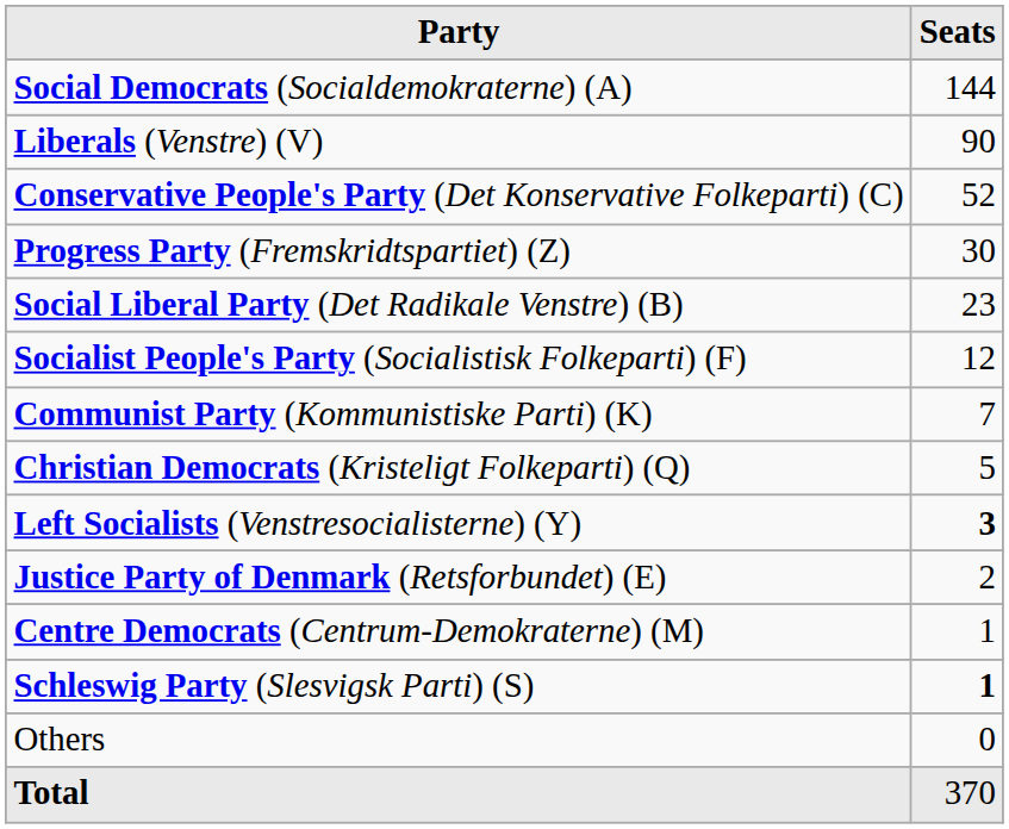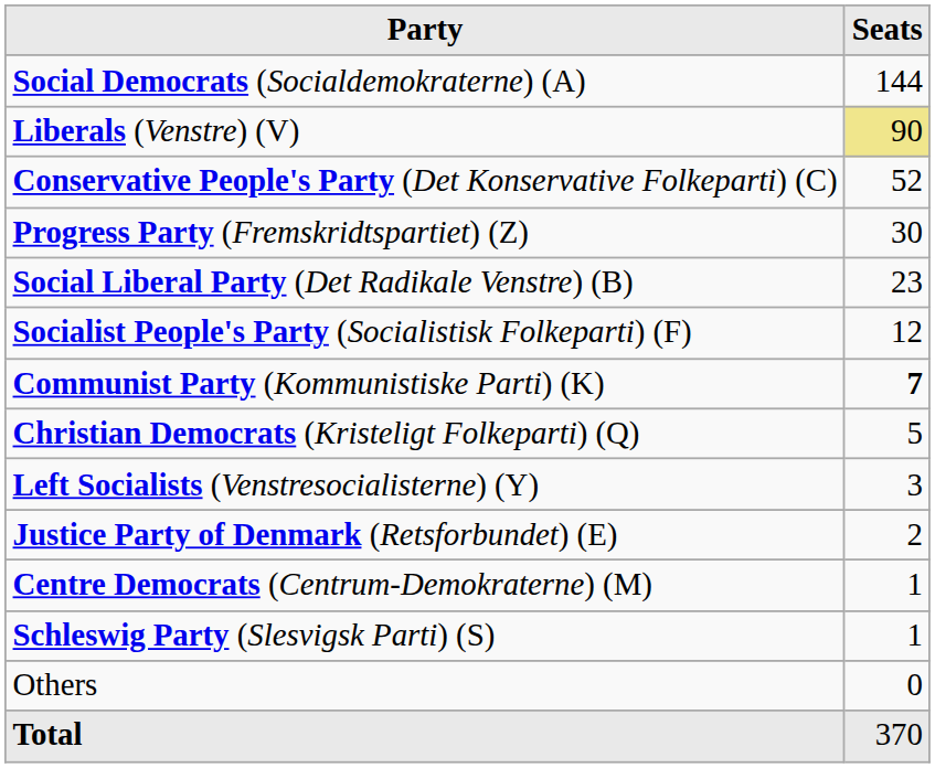Liberals (Venstre) (V) | Seats: no background -> khaki background
Communist Party (Kommunistiske Parti) (K) | Seats: normal -> bold
Left Socialists (Venstresocialisterne) (Y) | Seats: bold -> normal
Schleswig Party (Slesvigsk Parti) (S) | Seats: bold -> normal
